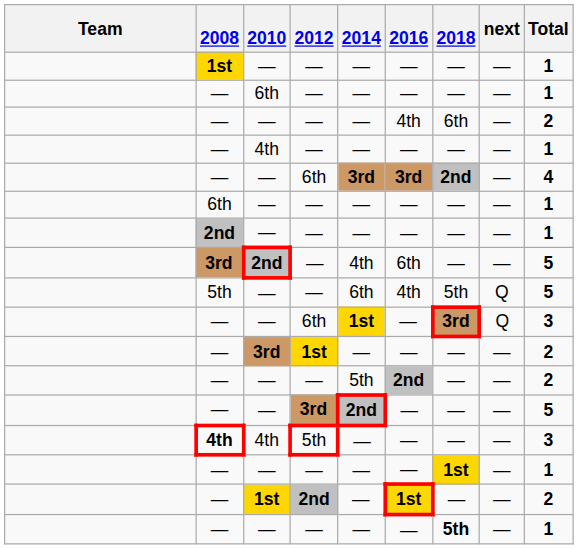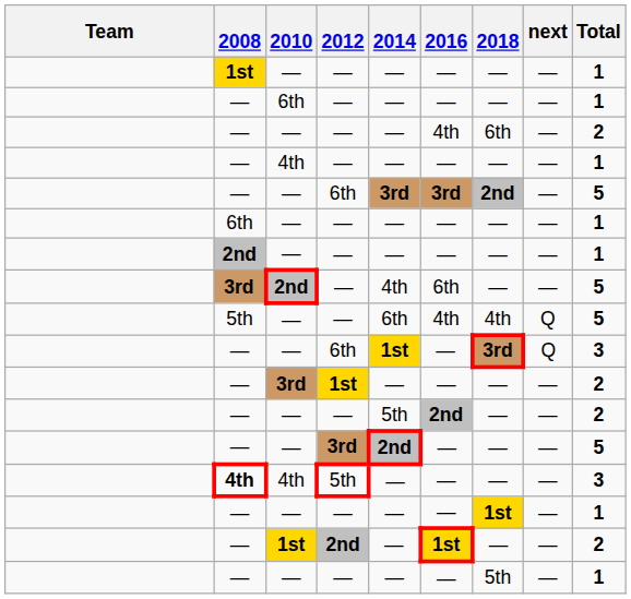row 6 | Total: 4 -> 5
row 10 | 2018: 5th -> 4th
row 18 | 2018: bold -> normal
